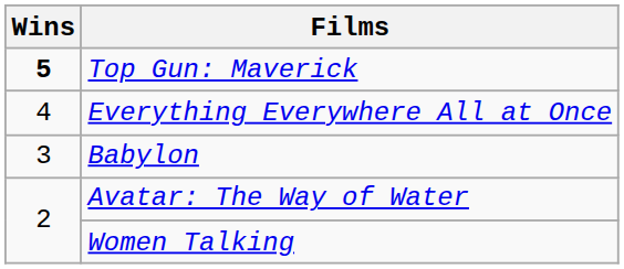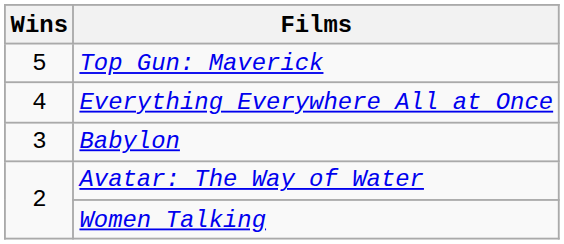Top Gun: Maverick | Wins: bold -> normal
